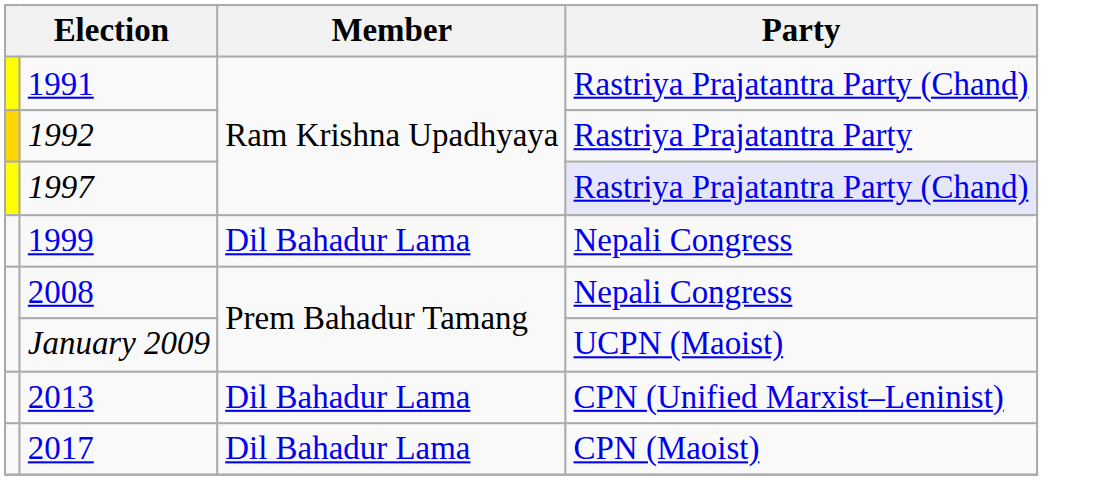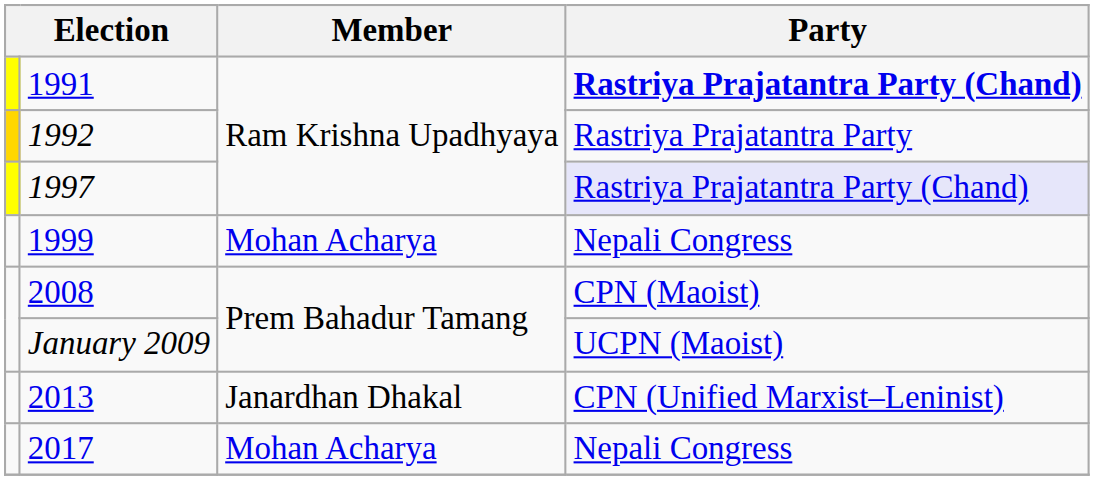1991 | Party: normal -> bold
1999 | Member: Dil Bahadur Lama -> Mohan Acharya
2008 | Party: Nepali Congress -> CPN (Maoist)
2013 | Member: Dil Bahadur Lama -> Janardhan Dhakal
2017 | Member: Dil Bahadur Lama -> Mohan Acharya
2017 | Party: CPN (Maoist) -> Nepali Congress
